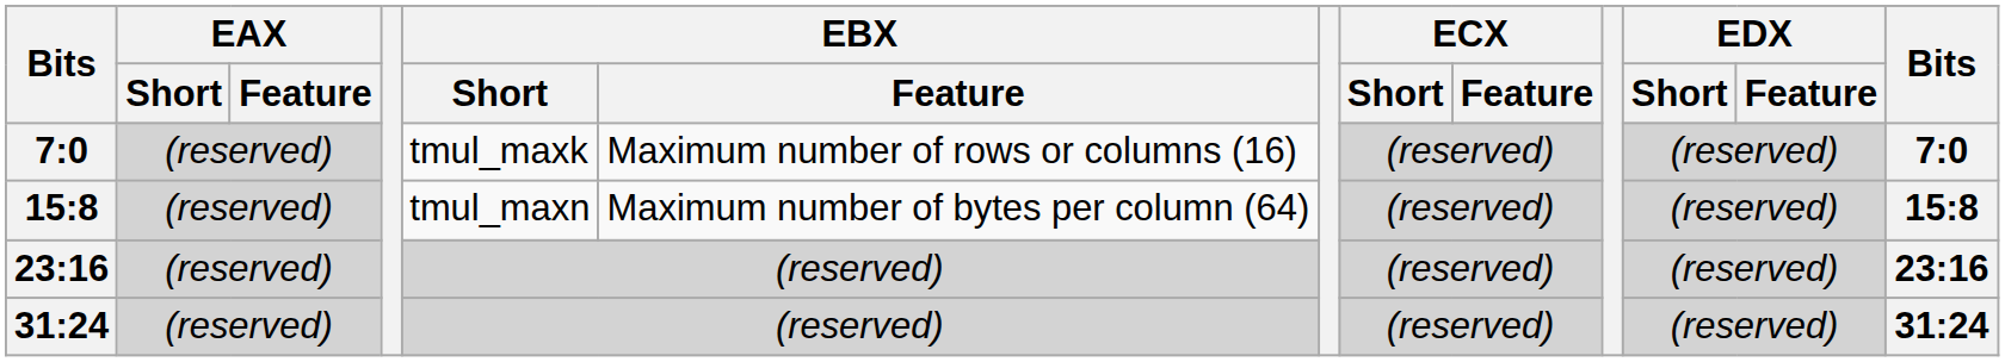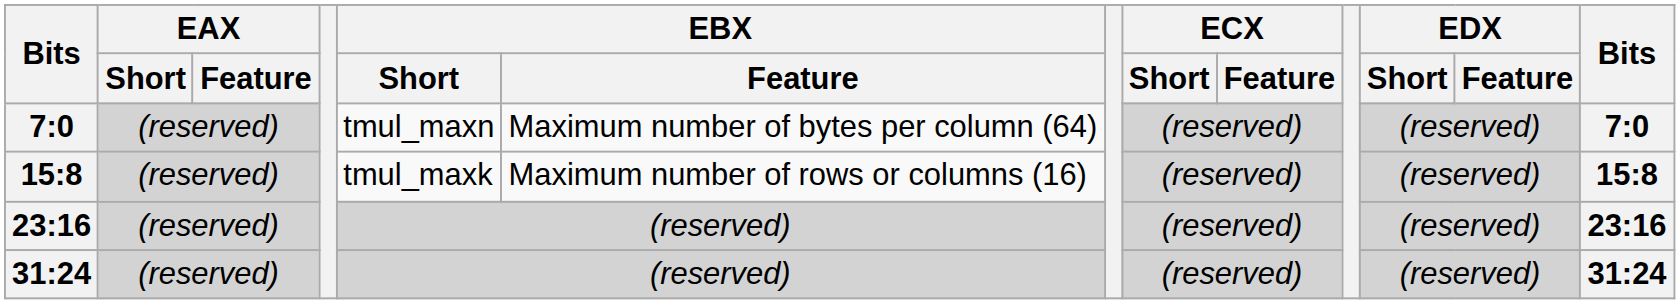row 3 | EBX / Short: tmul_maxk -> tmul_maxn
row 3 | EBX / Feature: Maximum number of rows or columns (16) -> Maximum number of bytes per column (64)
row 4 | EBX / Short: tmul_maxn -> tmul_maxk
row 4 | EBX / Feature: Maximum number of bytes per column (64) -> Maximum number of rows or columns (16)
